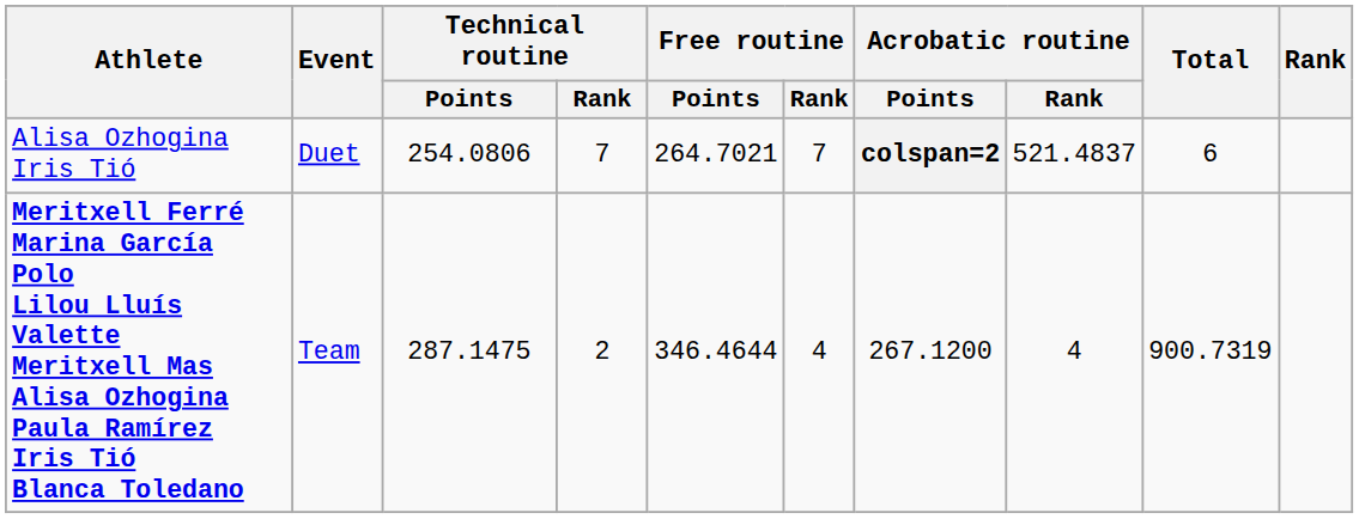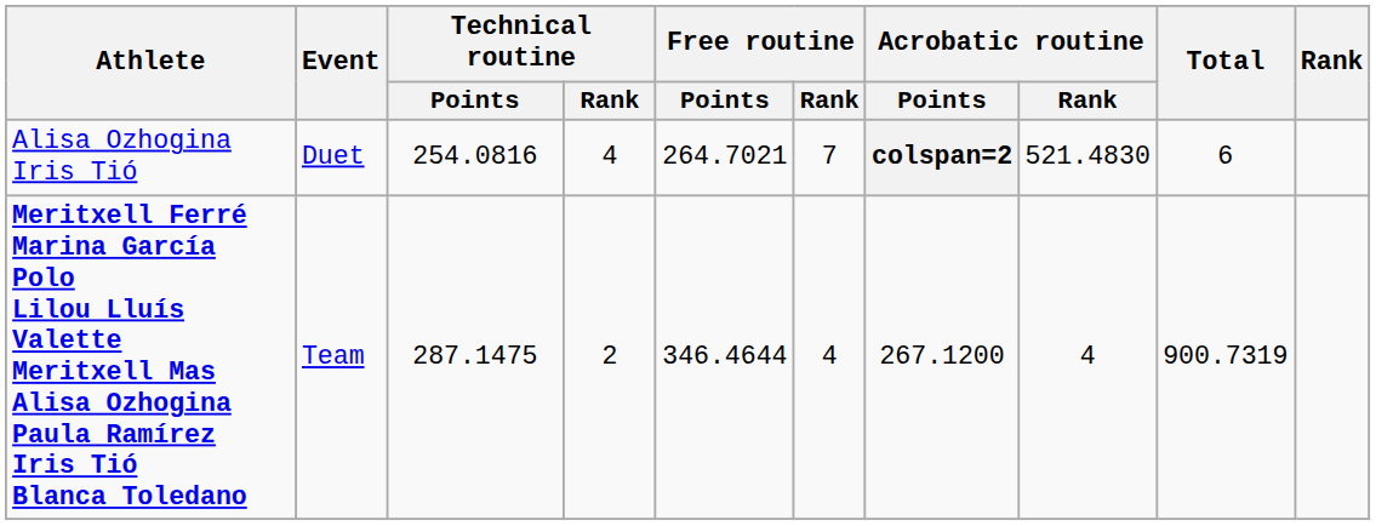Alisa Ozhogina Iris Tió | Technical routine / Points: 254.0806 -> 254.0816
Alisa Ozhogina Iris Tió | Technical routine / Rank: 7 -> 4
Alisa Ozhogina Iris Tió | Acrobatic routine / Rank: 521.4837 -> 521.4830
